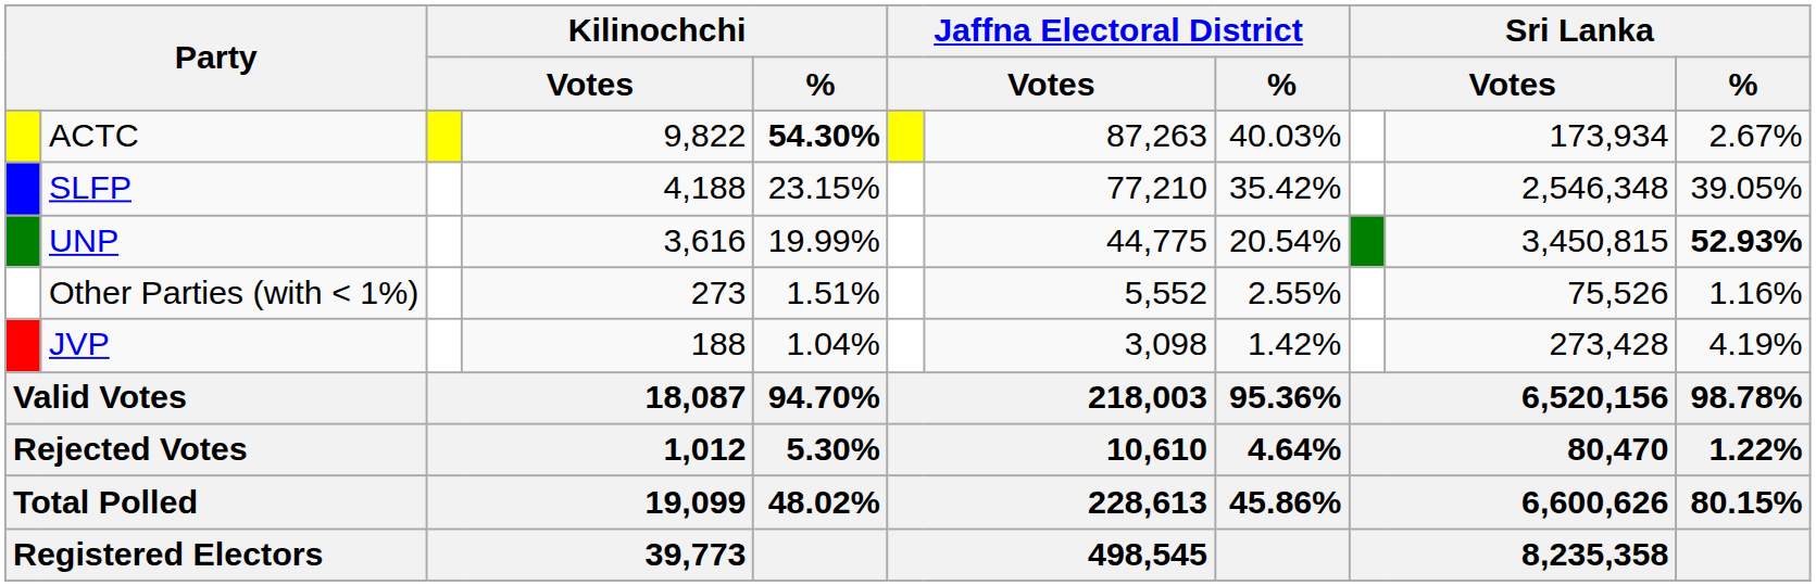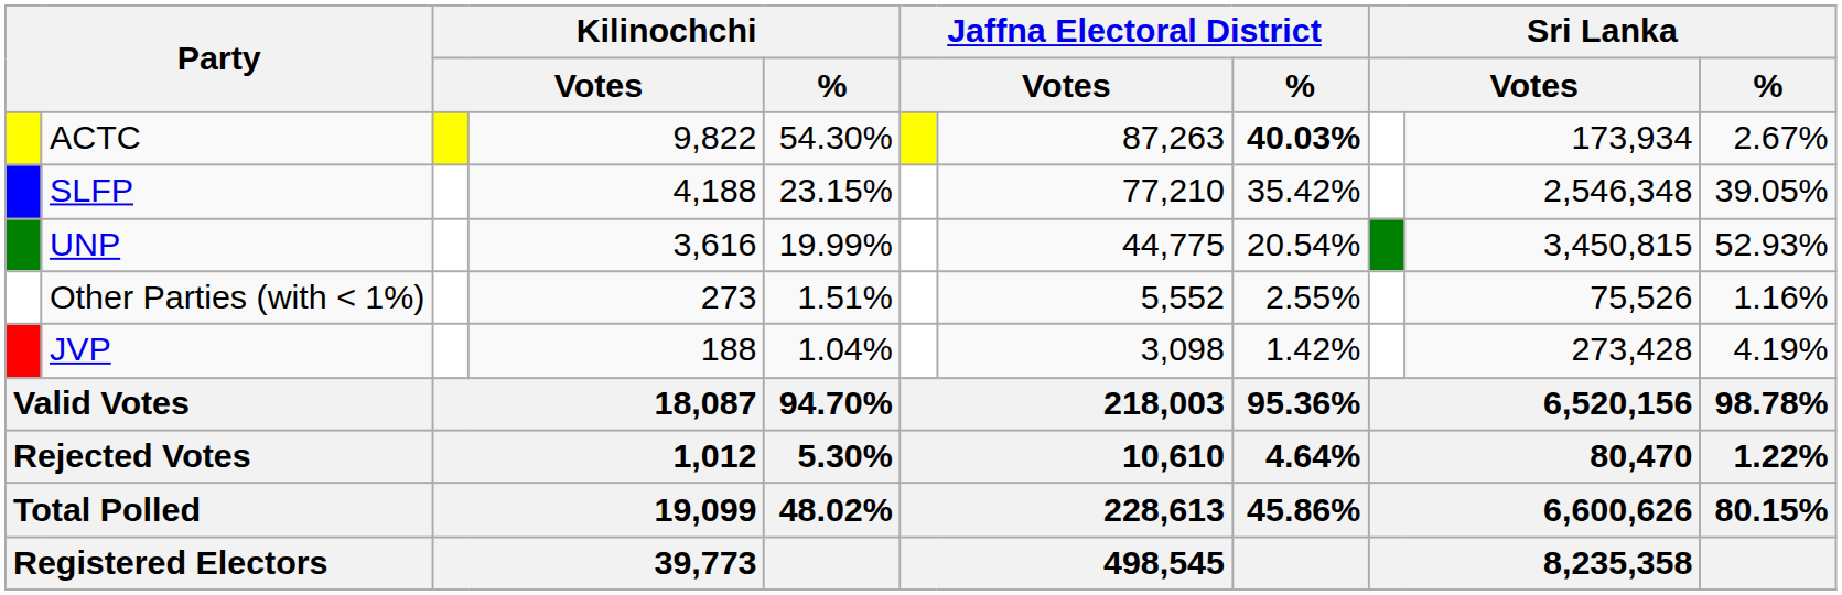ACTC | Kilinochchi / %: bold -> normal
ACTC | Jaffna Electoral District / %: normal -> bold
UNP | Sri Lanka / %: bold -> normal
